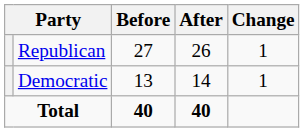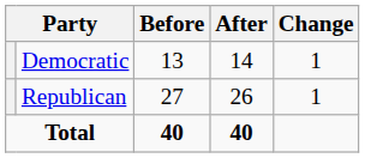rows swapped: Republican <-> Democratic
